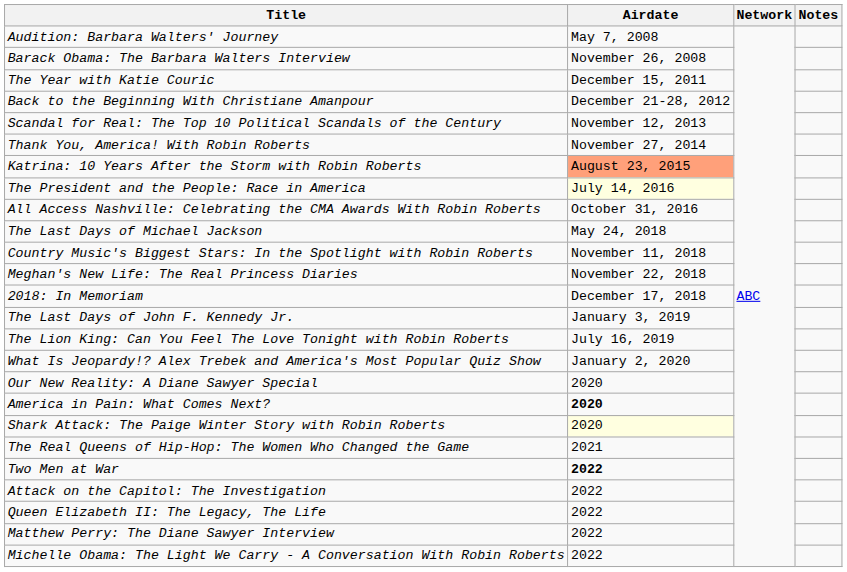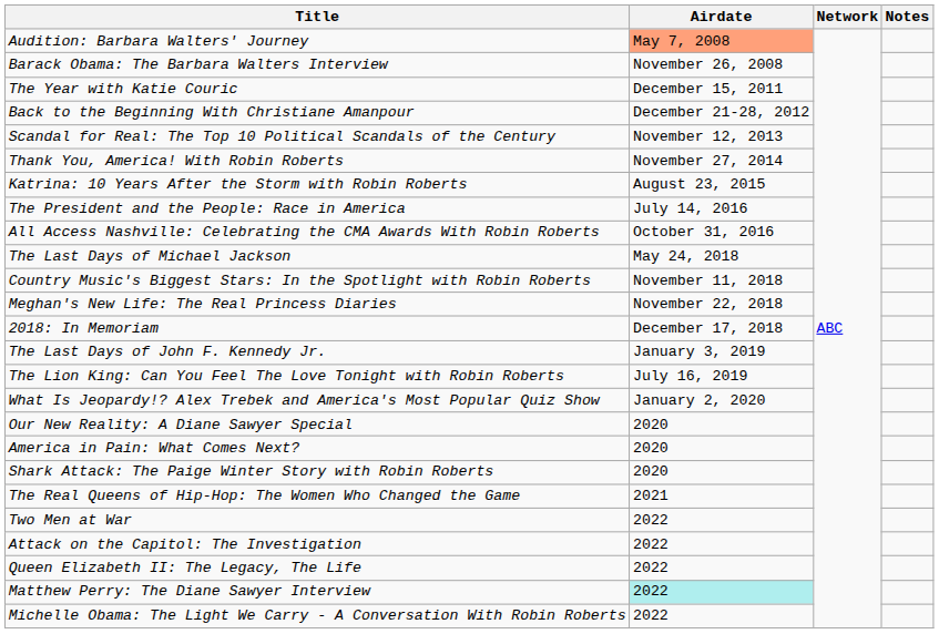Audition: Barbara Walters' Journey | Airdate: no background -> lightsalmon background
Katrina: 10 Years After the Storm with Robin Roberts | Airdate: lightsalmon background -> no background
The President and the People: Race in America | Airdate: lightyellow background -> no background
America in Pain: What Comes Next? | Airdate: bold -> normal
Shark Attack: The Paige Winter Story with Robin Roberts | Airdate: lightyellow background -> no background
Two Men at War | Airdate: bold -> normal
Matthew Perry: The Diane Sawyer Interview | Airdate: no background -> paleturquoise background
